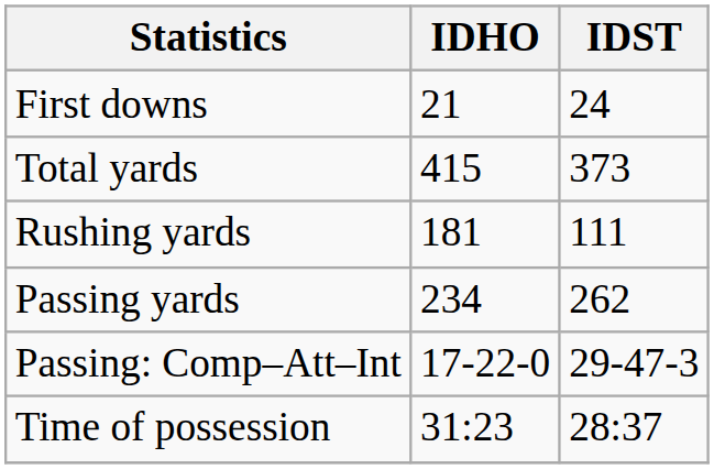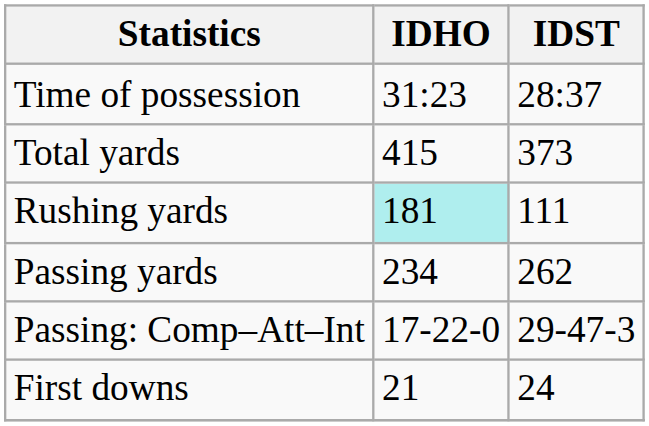rows swapped: First downs <-> Time of possession
Rushing yards | IDHO: no background -> paleturquoise background
